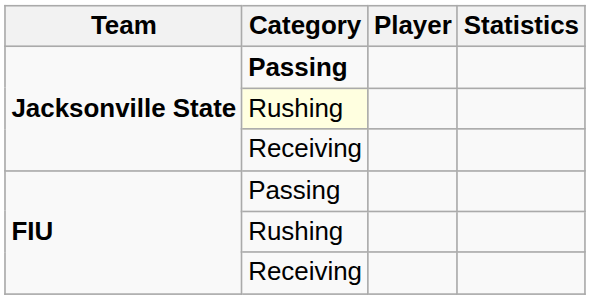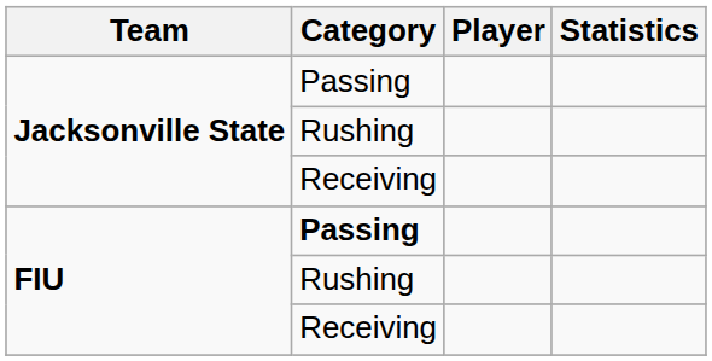Jacksonville State / Passing | Category: bold -> normal
Jacksonville State / Rushing | Category: lightyellow background -> no background
FIU / Passing | Category: normal -> bold
